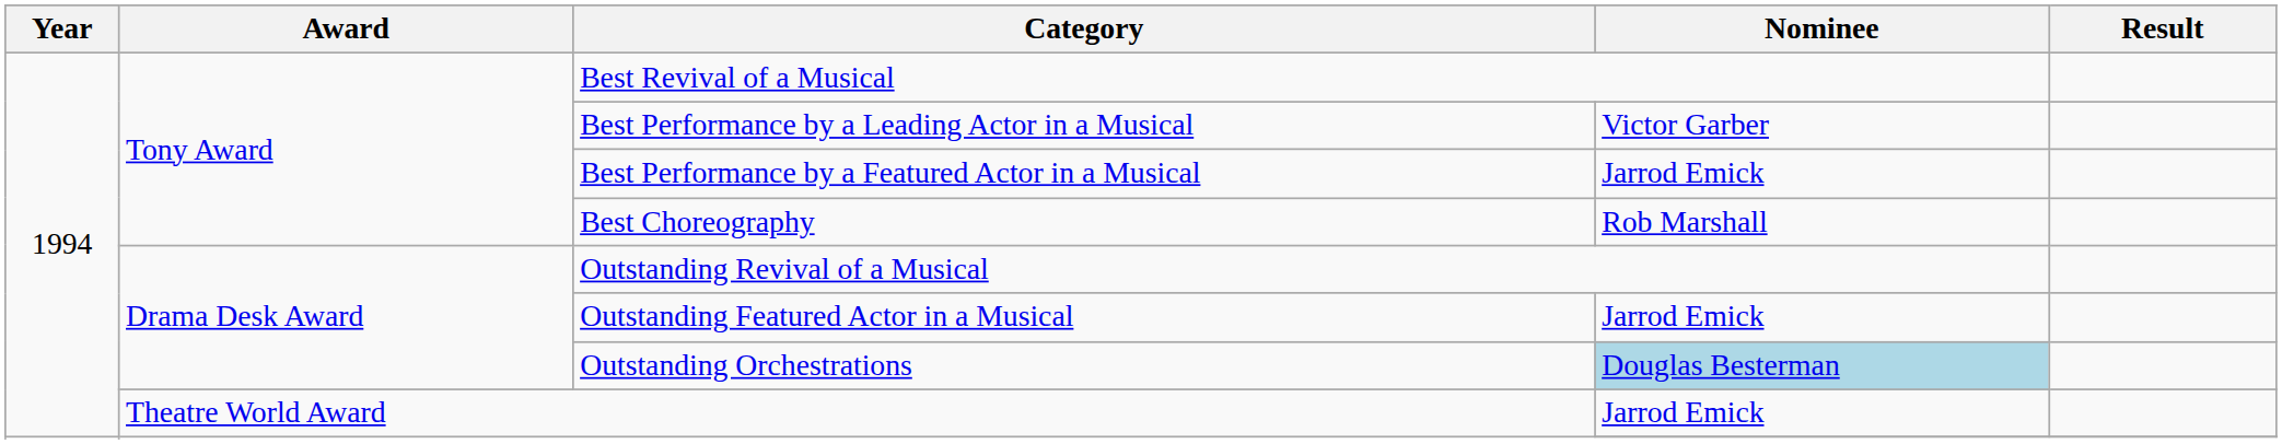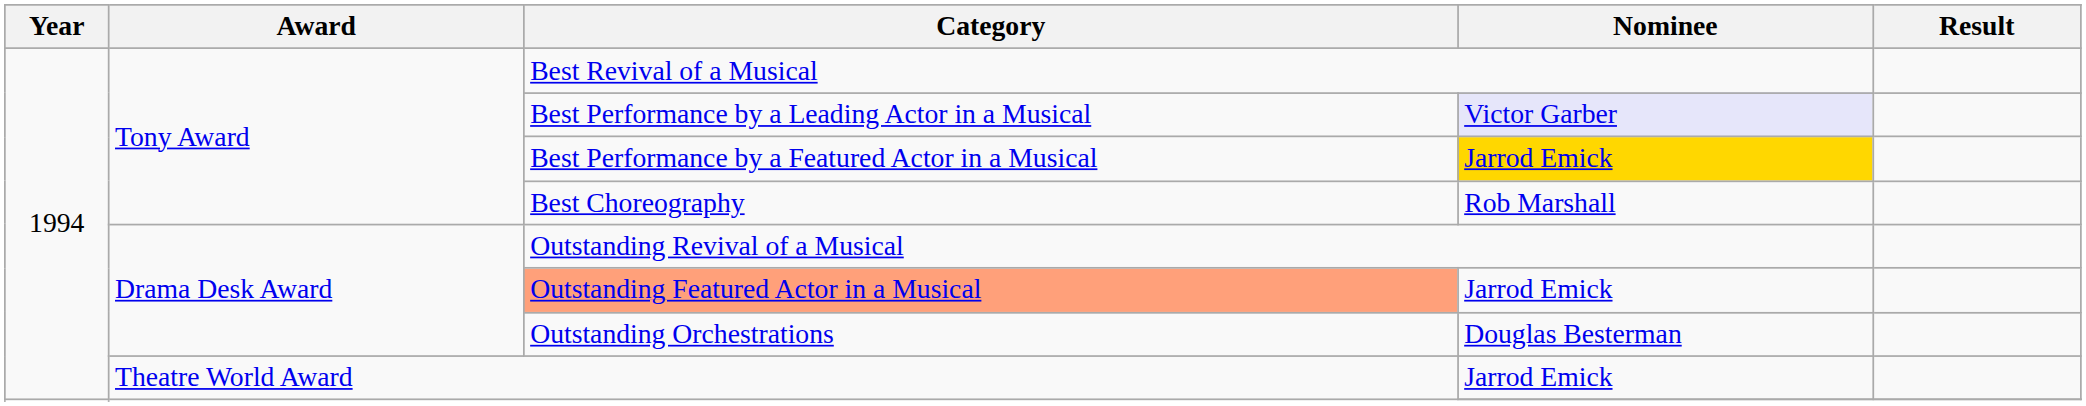Best Performance by a Leading Actor in a Musical | Nominee: no background -> lavender background
Best Performance by a Featured Actor in a Musical | Nominee: no background -> gold background
Outstanding Featured Actor in a Musical | Category: no background -> lightsalmon background
Outstanding Orchestrations | Nominee: lightblue background -> no background
